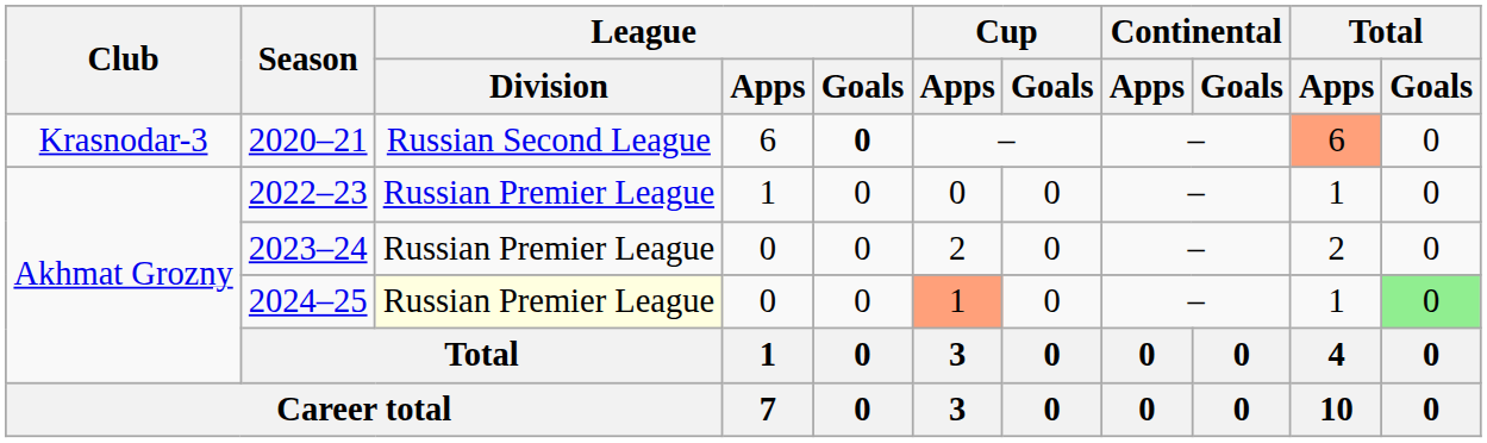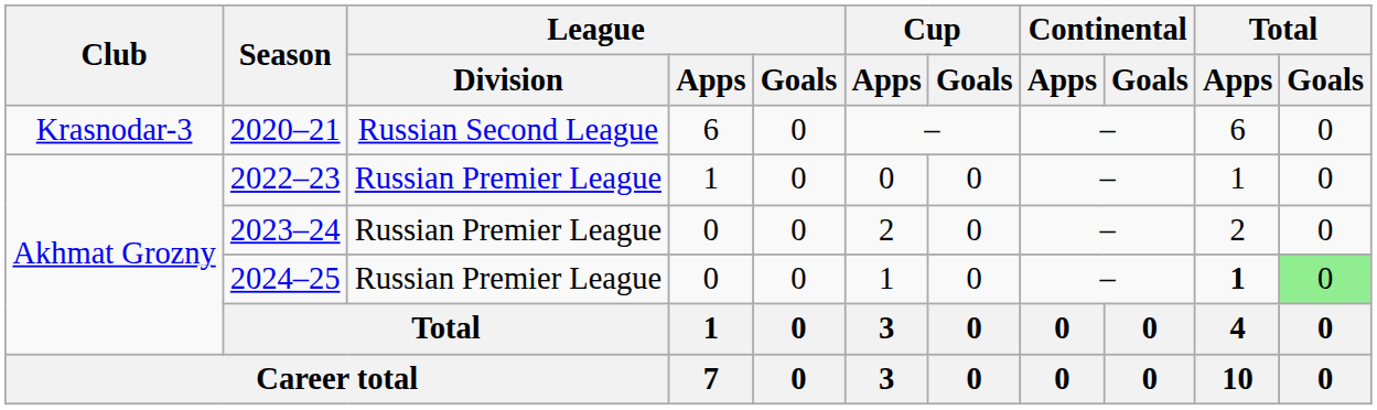2020–21 | League / Goals: bold -> normal
2020–21 | Total / Apps: lightsalmon background -> no background
2024–25 | League / Division: lightyellow background -> no background
2024–25 | Cup / Apps: lightsalmon background -> no background
2024–25 | Total / Apps: normal -> bold
